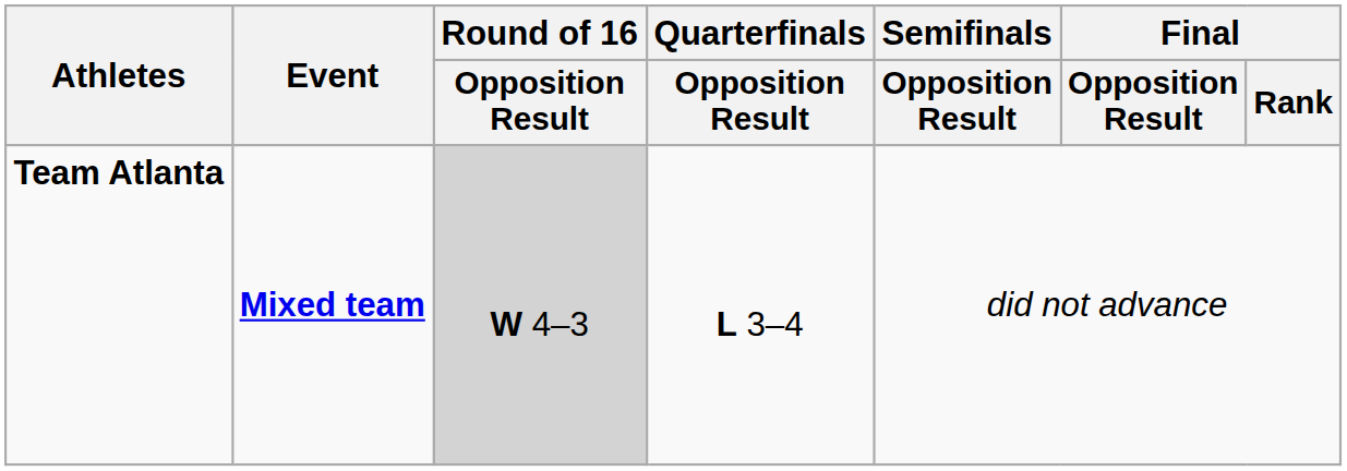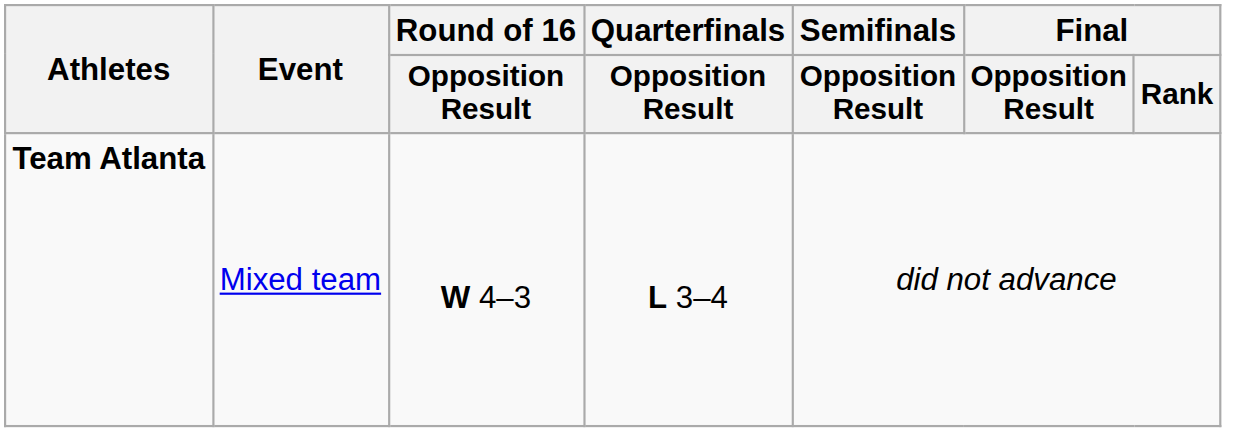Team Atlanta | Event: bold -> normal
Team Atlanta | Round of 16 / Opposition Result: lightgrey background -> no background
